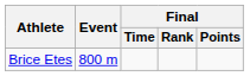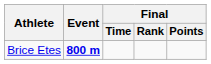Brice Etes | Event: normal -> bold
